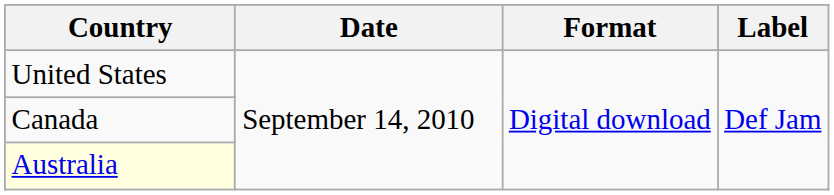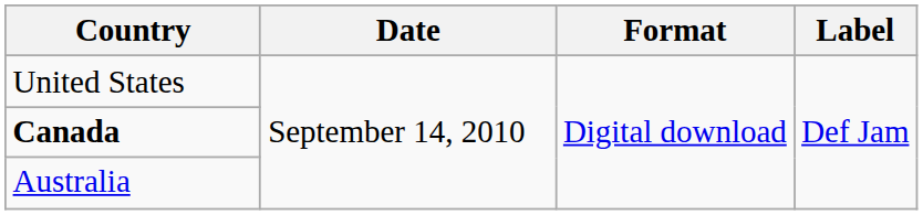Canada | Country: normal -> bold
Australia | Country: lightyellow background -> no background
